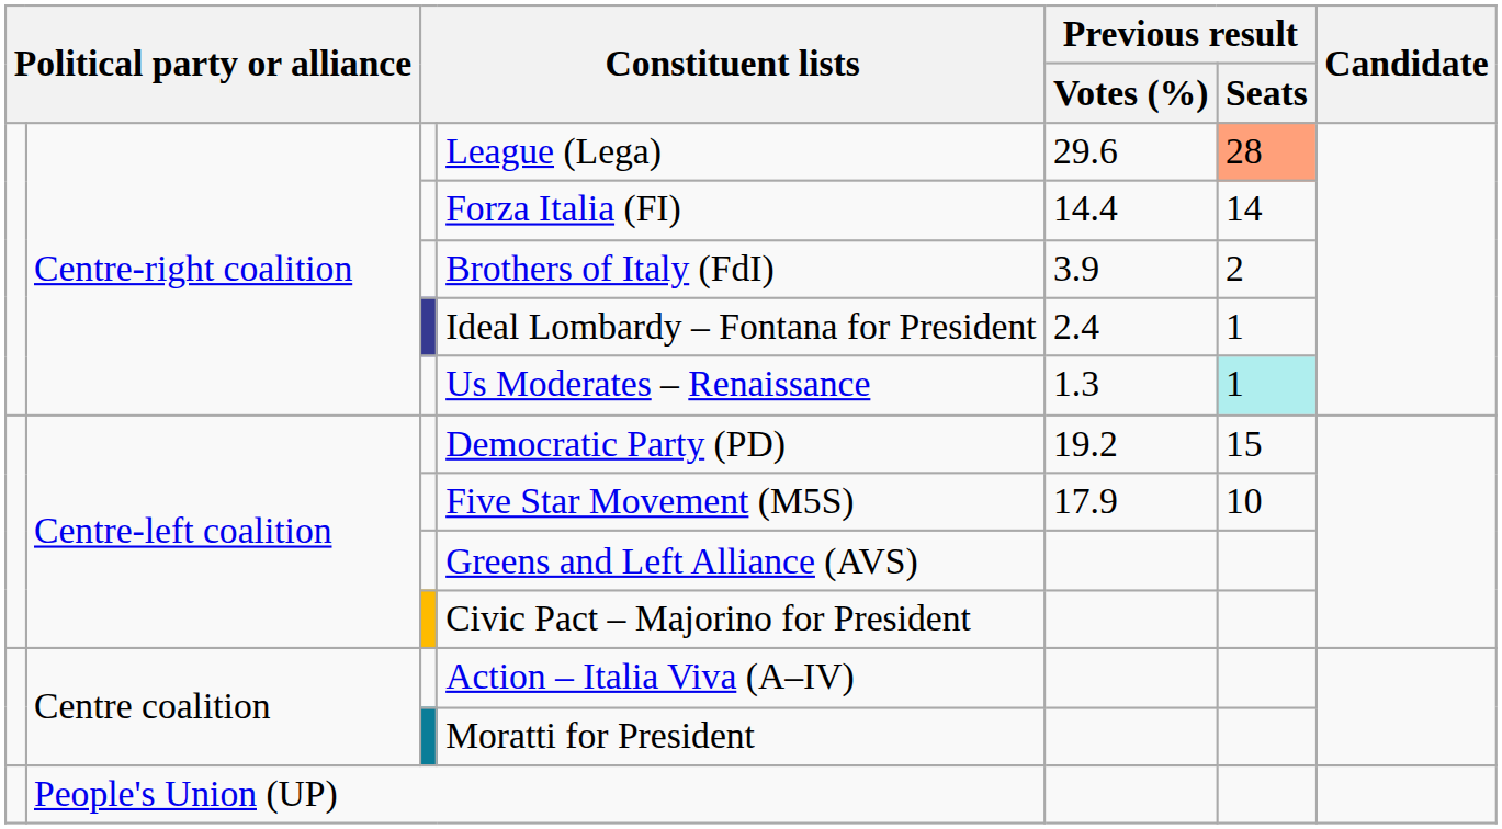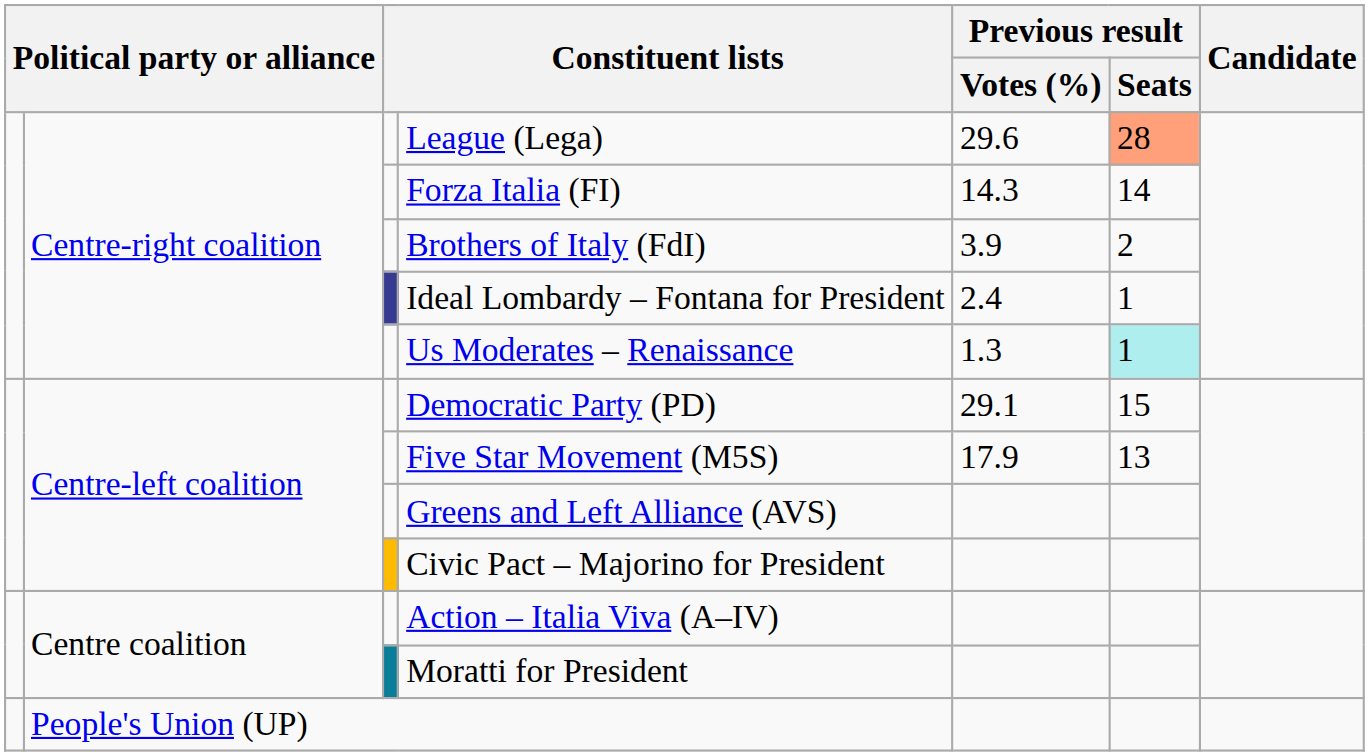Forza Italia (FI) | Previous result / Votes (%): 14.4 -> 14.3
Democratic Party (PD) | Previous result / Votes (%): 19.2 -> 29.1
Five Star Movement (M5S) | Previous result / Seats: 10 -> 13
